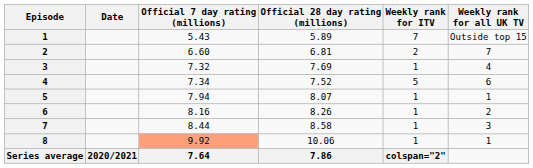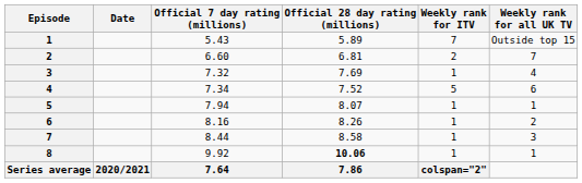8 | Official 7 day rating (millions): lightsalmon background -> no background
8 | Official 28 day rating (millions): normal -> bold
